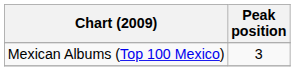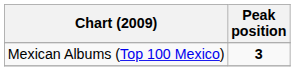Mexican Albums (Top 100 Mexico) | Peak position: normal -> bold
